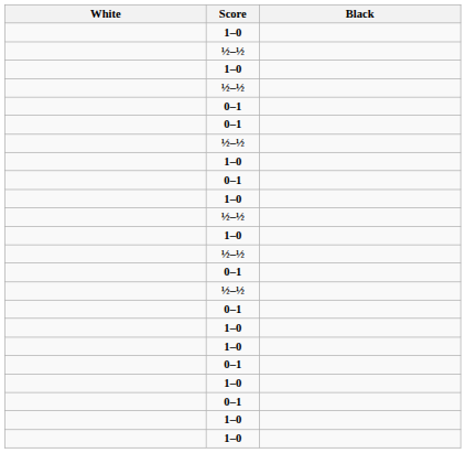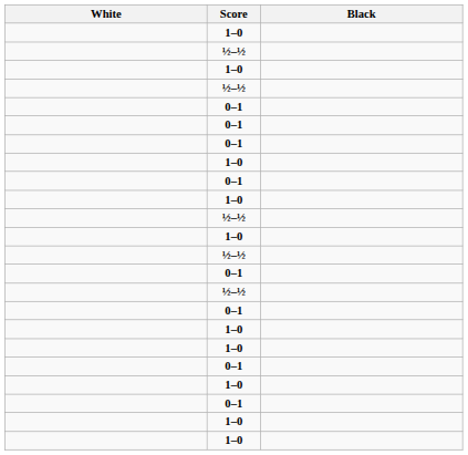row 8 | Score: ½–½ -> 0–1
